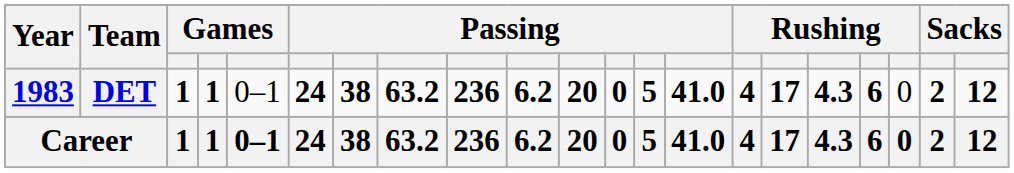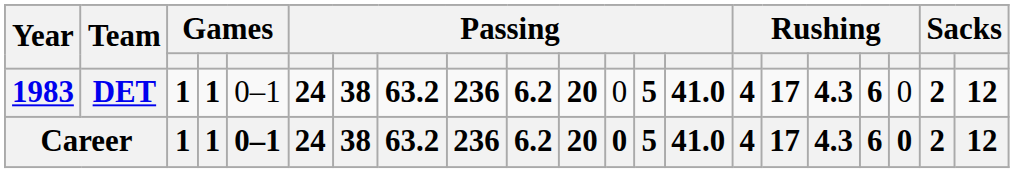DET | column 12: bold -> normal
